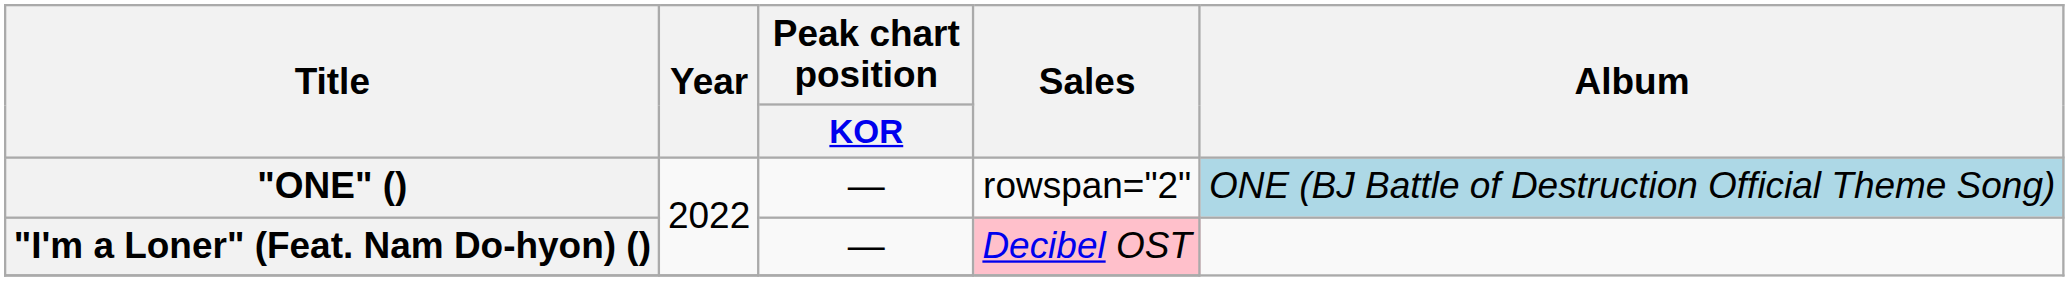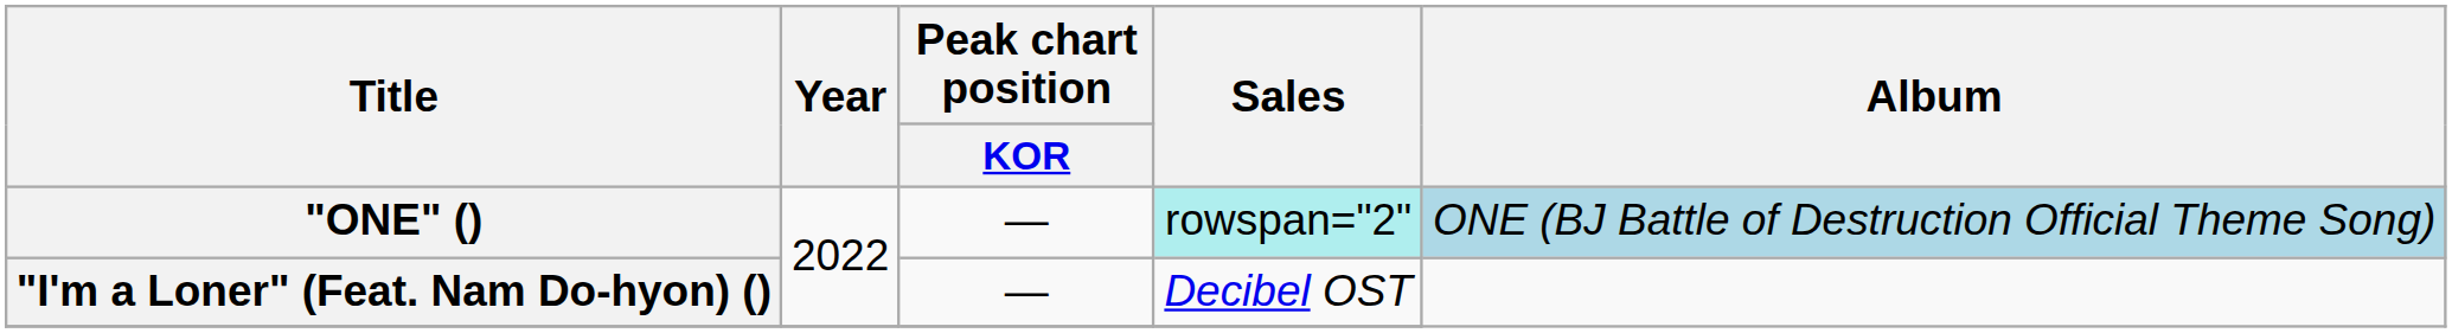"ONE" () | Sales: no background -> paleturquoise background
"I'm a Loner" (Feat. Nam Do-hyon) () | Sales: pink background -> no background
